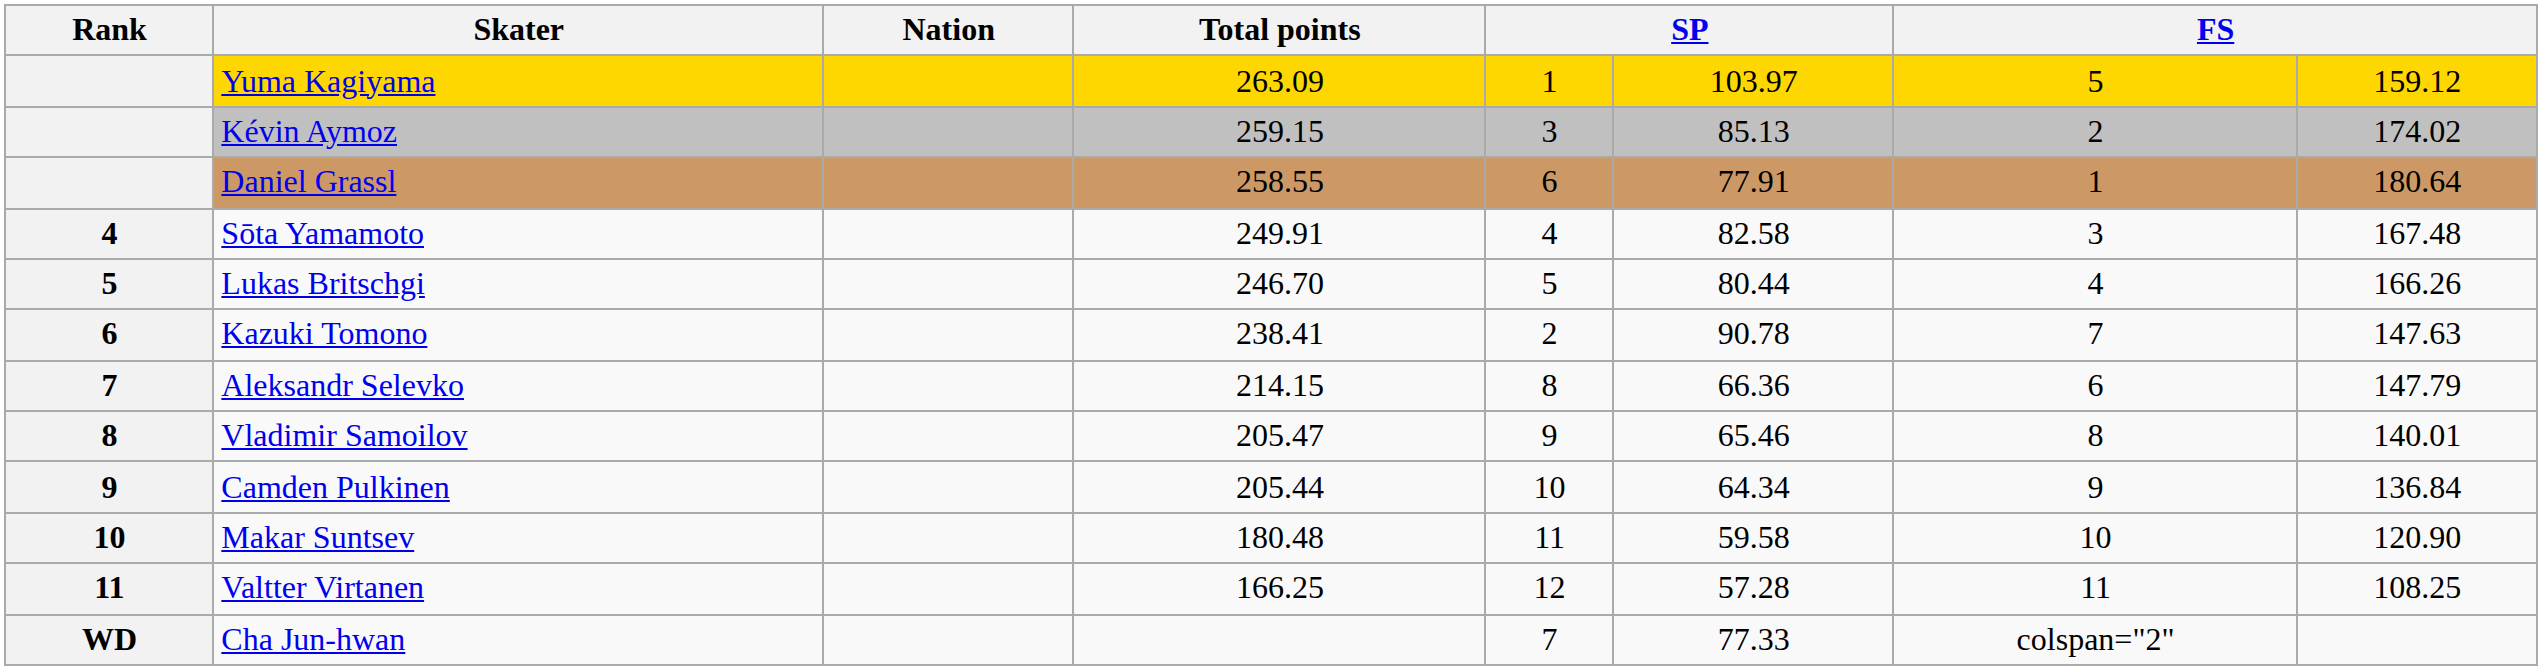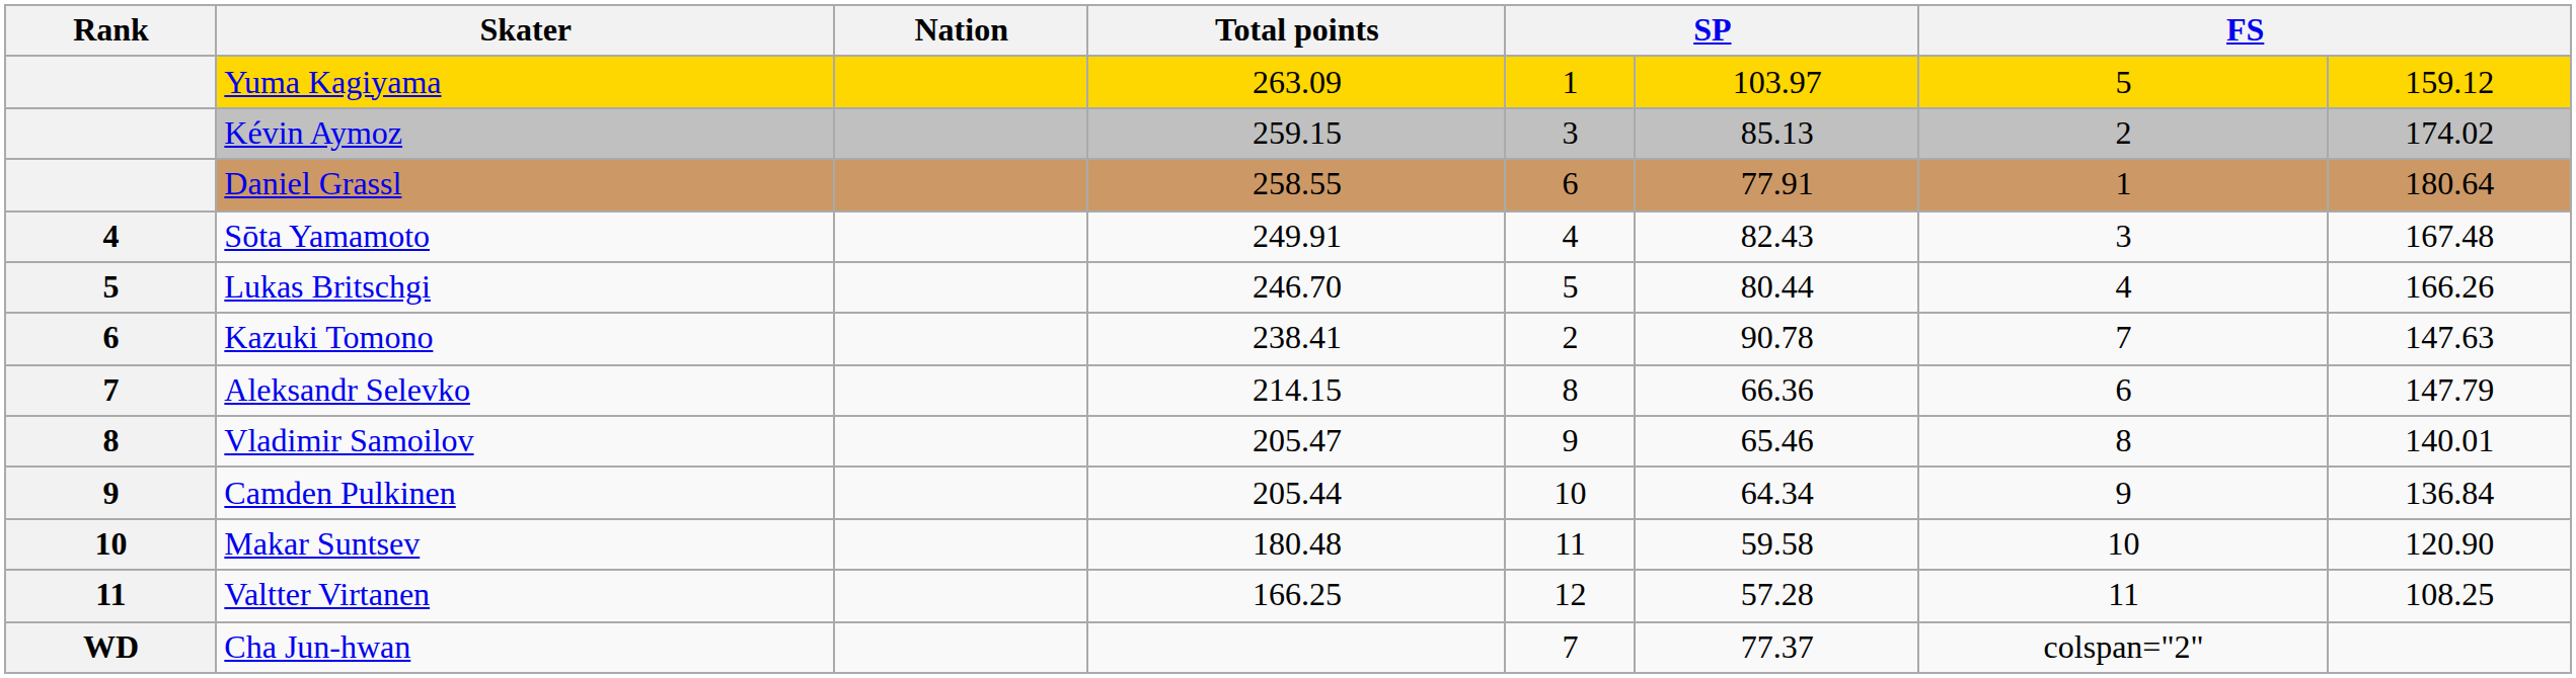Sōta Yamamoto | column 6: 82.58 -> 82.43
Cha Jun-hwan | column 6: 77.33 -> 77.37
